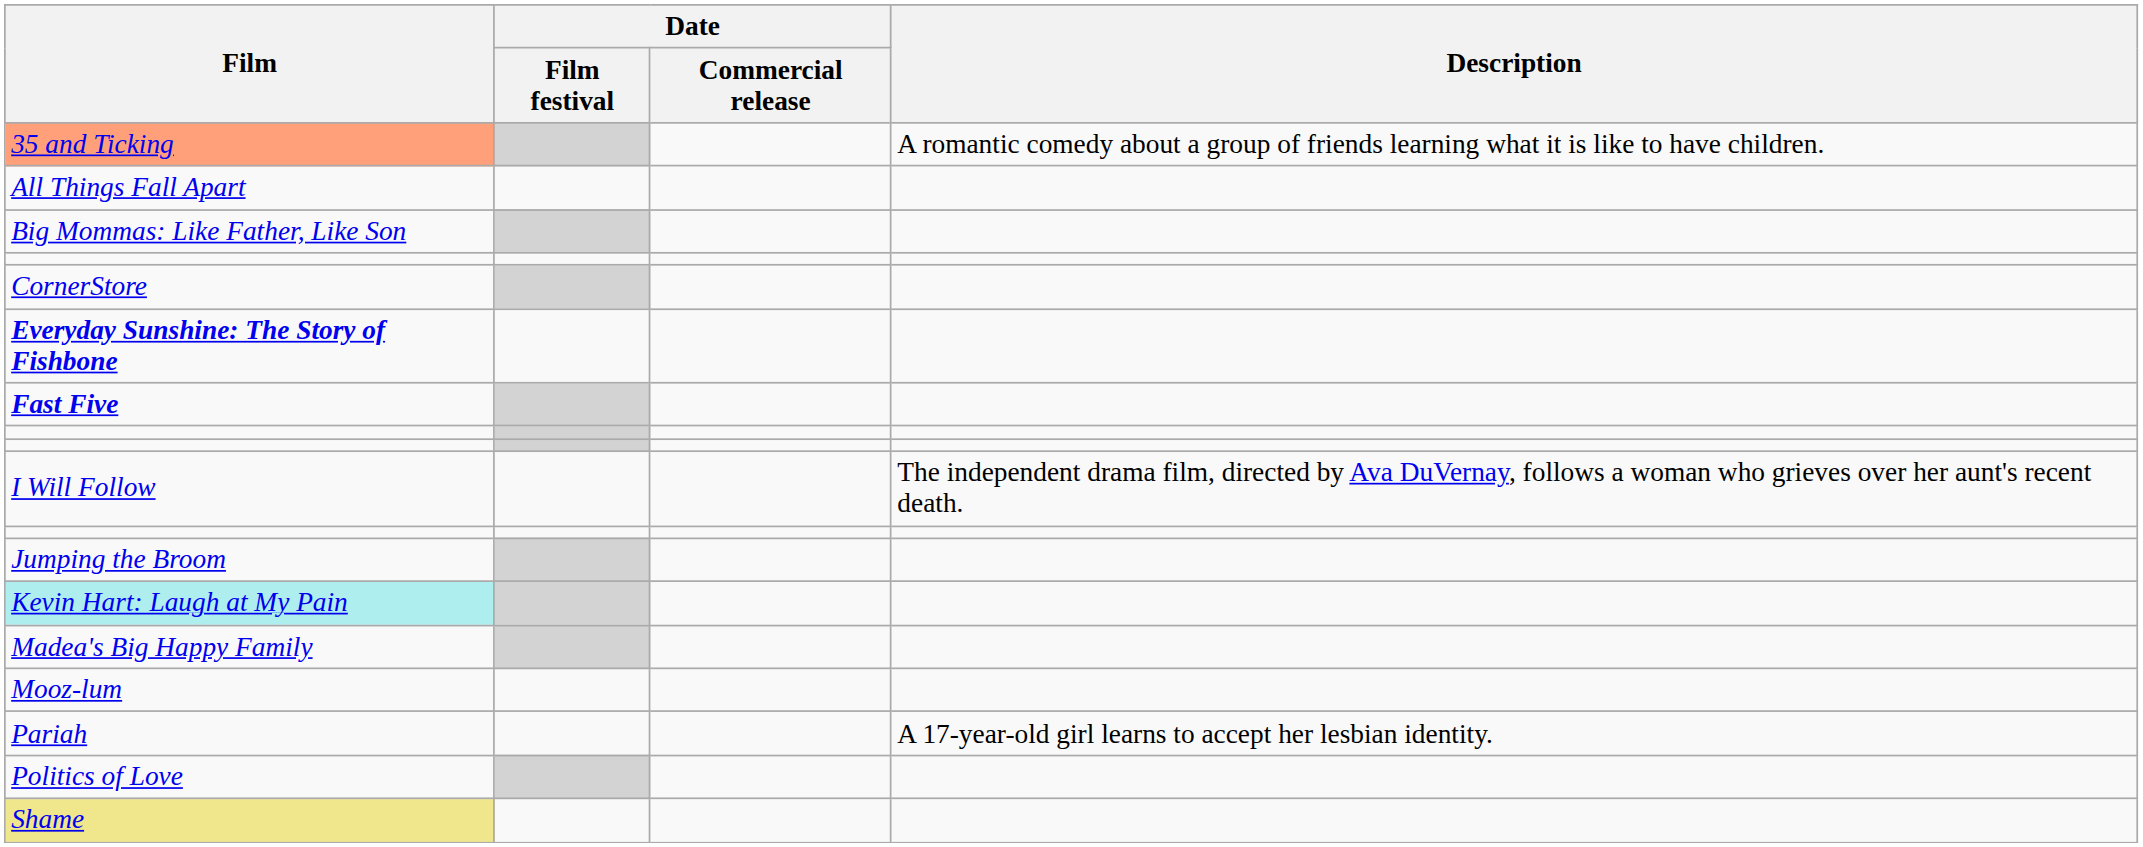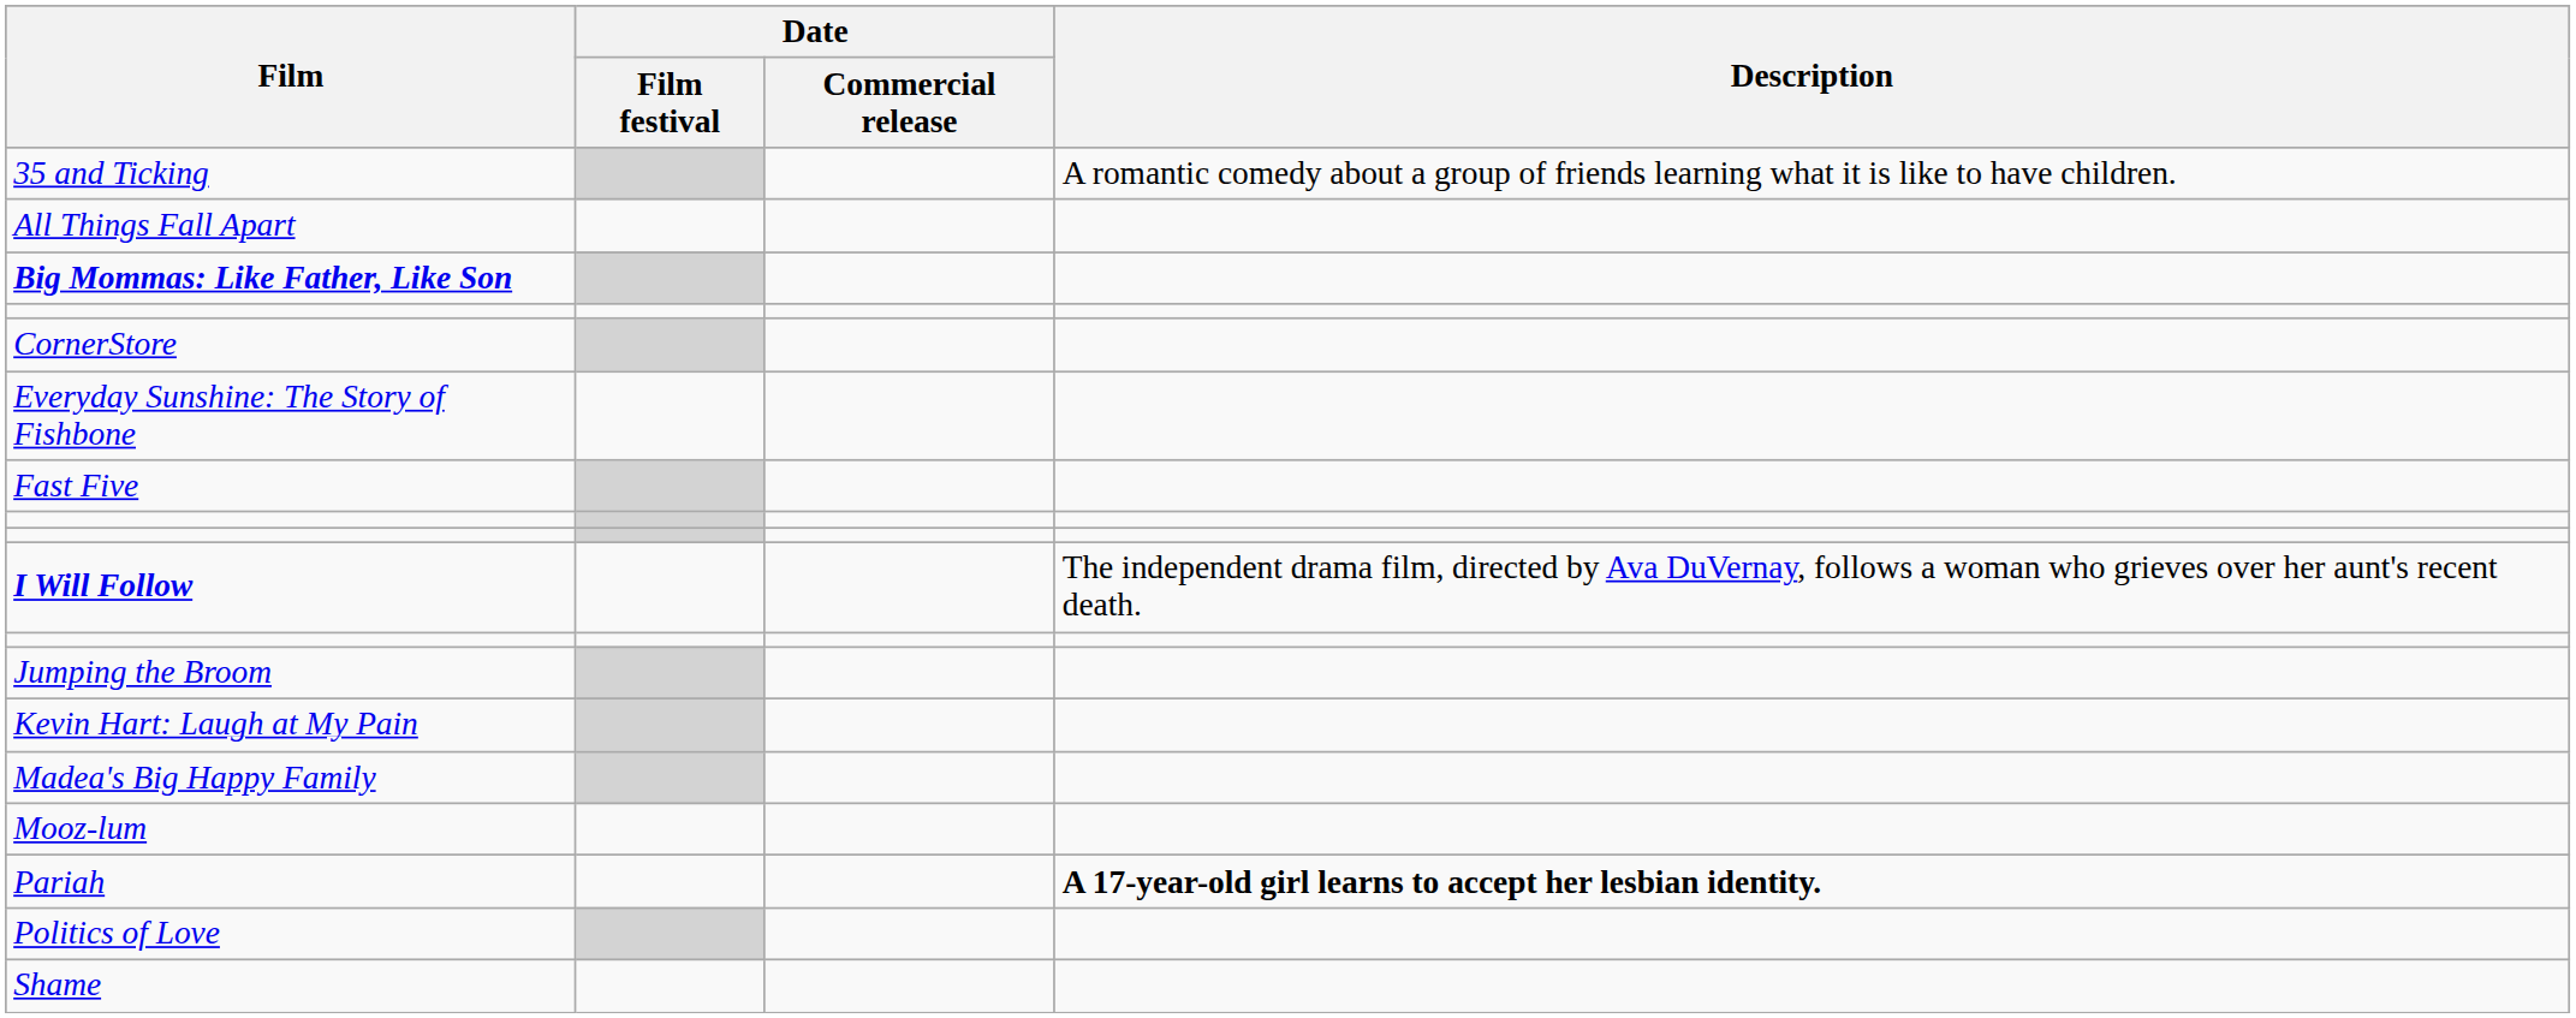35 and Ticking | Film: lightsalmon background -> no background
Big Mommas: Like Father, Like Son | Film: normal -> bold
Everyday Sunshine: The Story of Fishbone | Film: bold -> normal
Fast Five | Film: bold -> normal
I Will Follow | Film: normal -> bold
Kevin Hart: Laugh at My Pain | Film: paleturquoise background -> no background
Pariah | Description: normal -> bold
Shame | Film: khaki background -> no background
